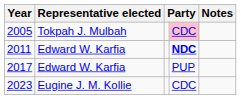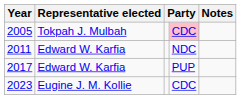2011 | column 4: bold -> normal
